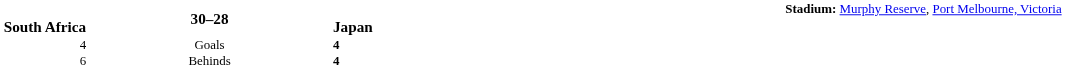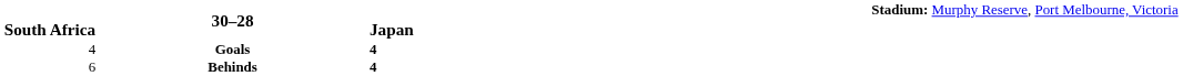4 6 | column 2: normal -> bold
